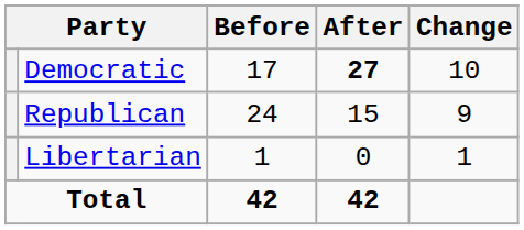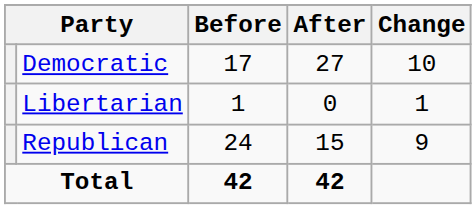Democratic | After: bold -> normal
rows swapped: Republican <-> Libertarian
